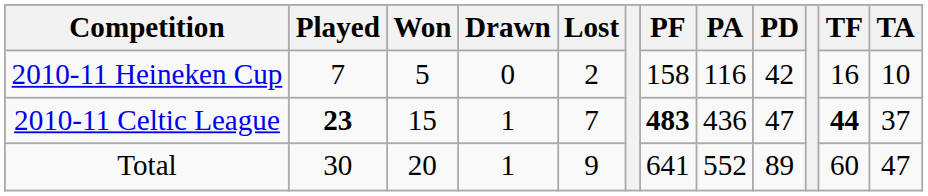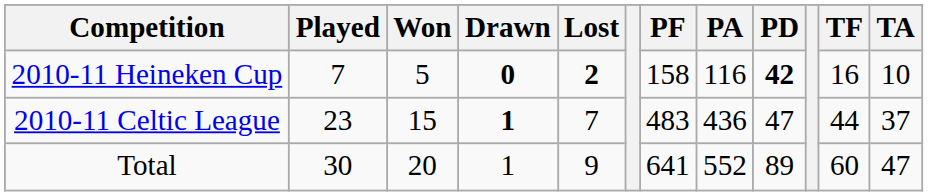2010-11 Heineken Cup | Drawn: normal -> bold
2010-11 Heineken Cup | Lost: normal -> bold
2010-11 Heineken Cup | PD: normal -> bold
2010-11 Celtic League | Played: bold -> normal
2010-11 Celtic League | Drawn: normal -> bold
2010-11 Celtic League | PF: bold -> normal
2010-11 Celtic League | TF: bold -> normal
